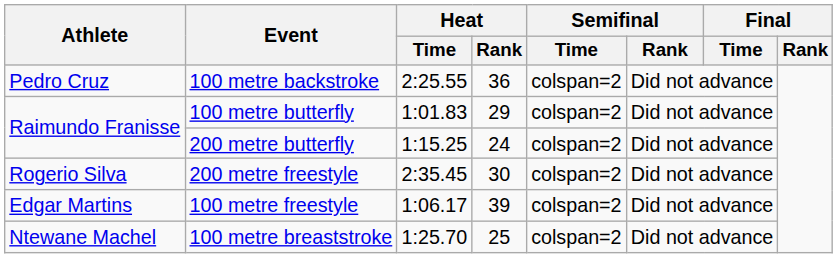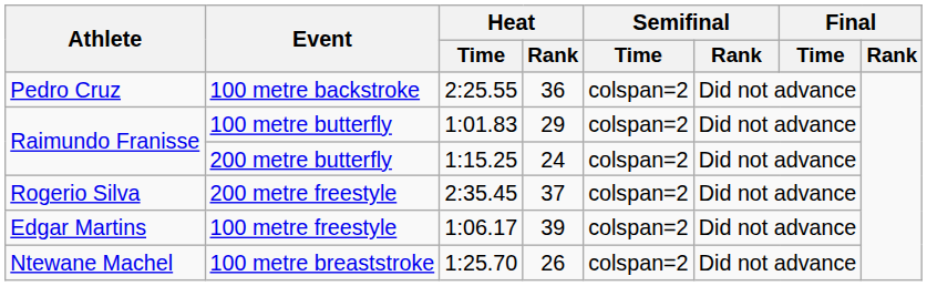200 metre freestyle | Heat / Rank: 30 -> 37
100 metre breaststroke | Heat / Rank: 25 -> 26
